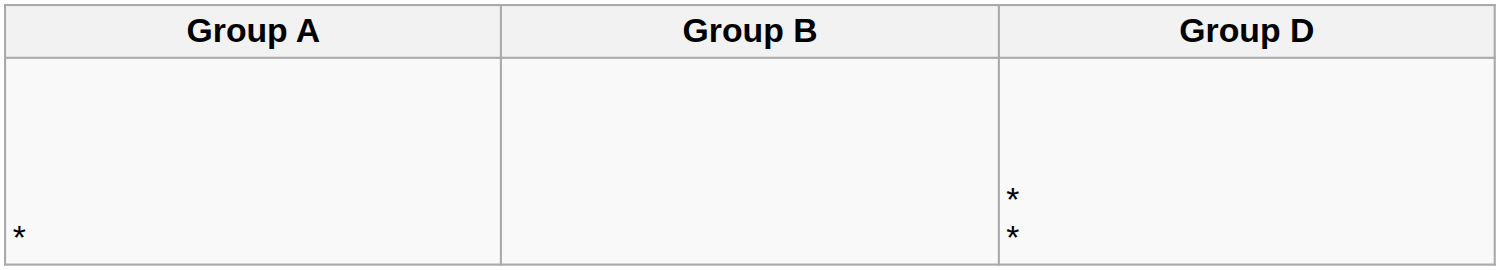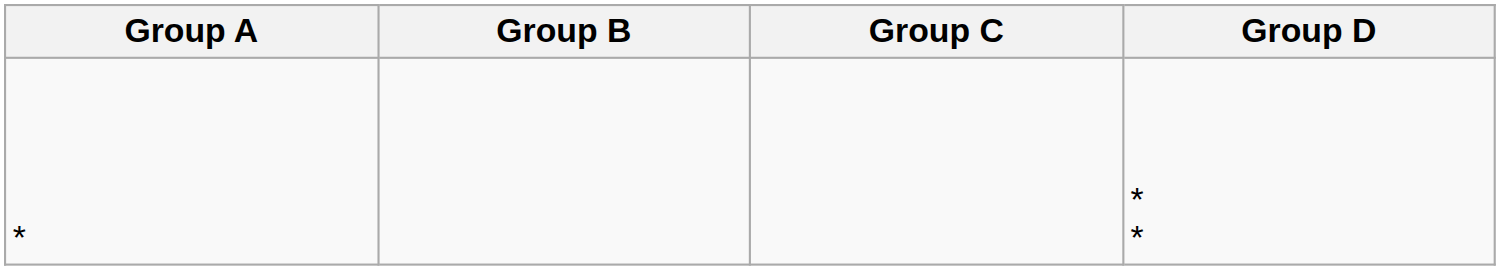+ column: Group C
